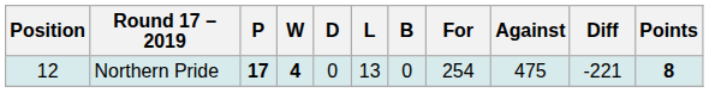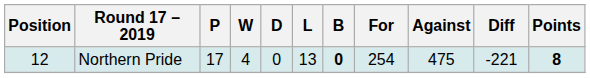Northern Pride | P: bold -> normal
Northern Pride | W: bold -> normal
Northern Pride | B: normal -> bold
